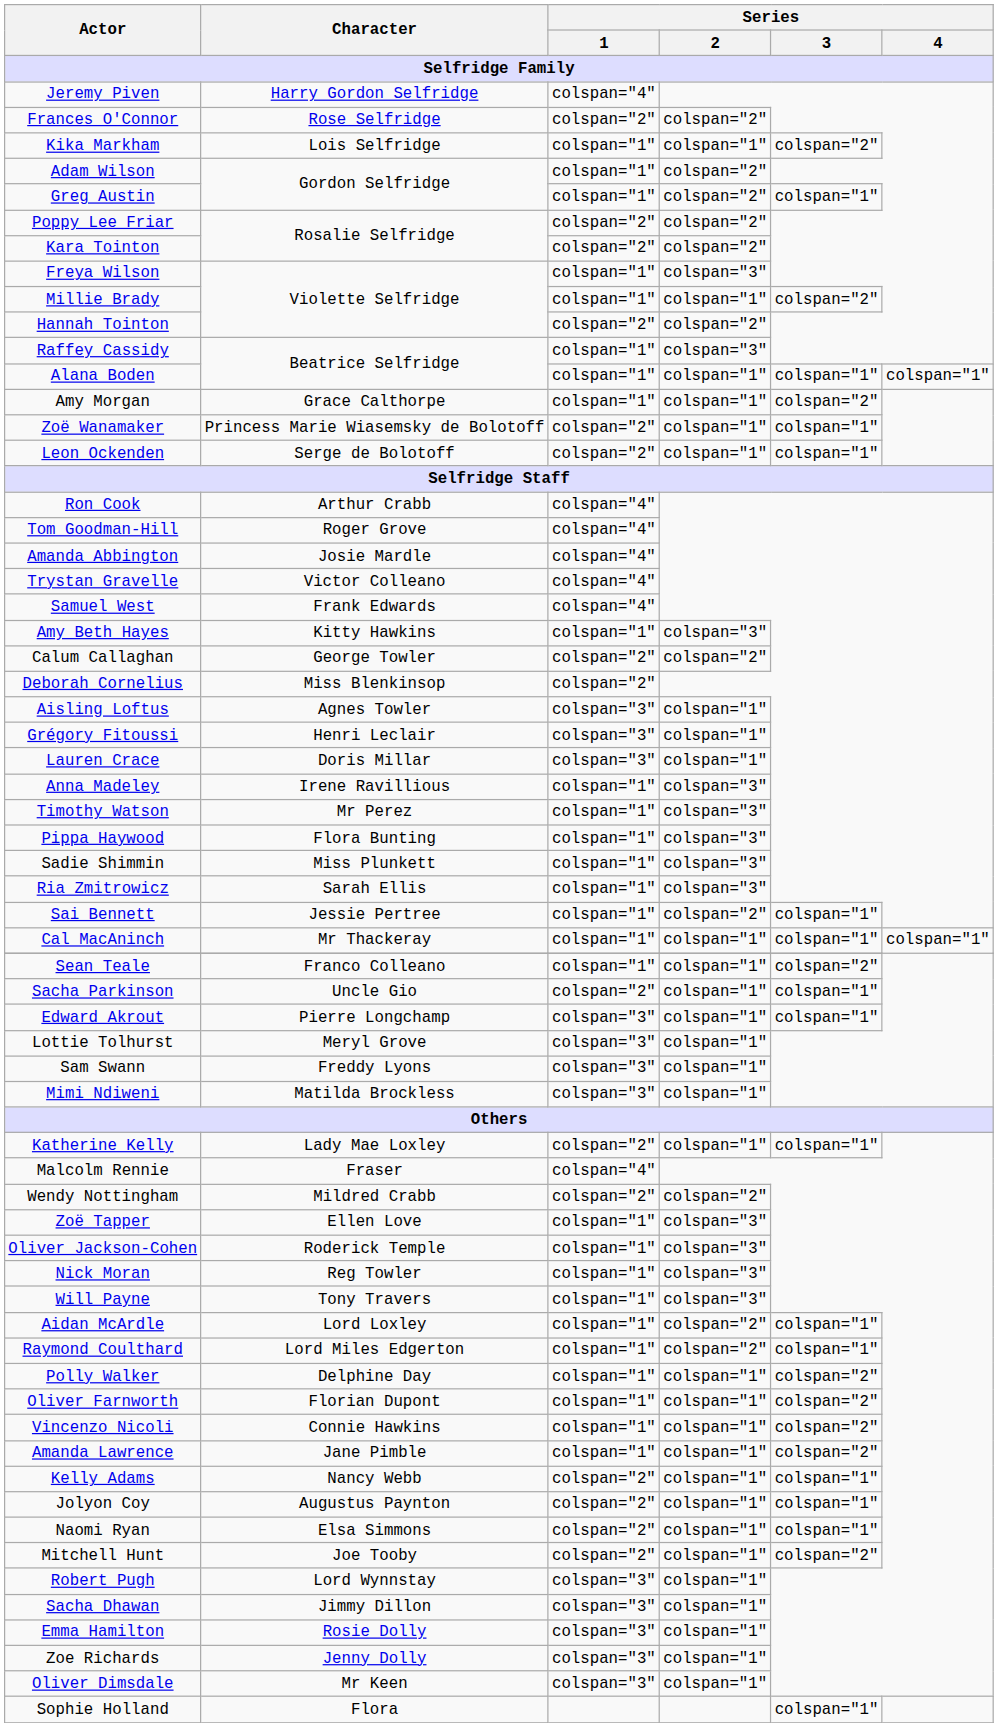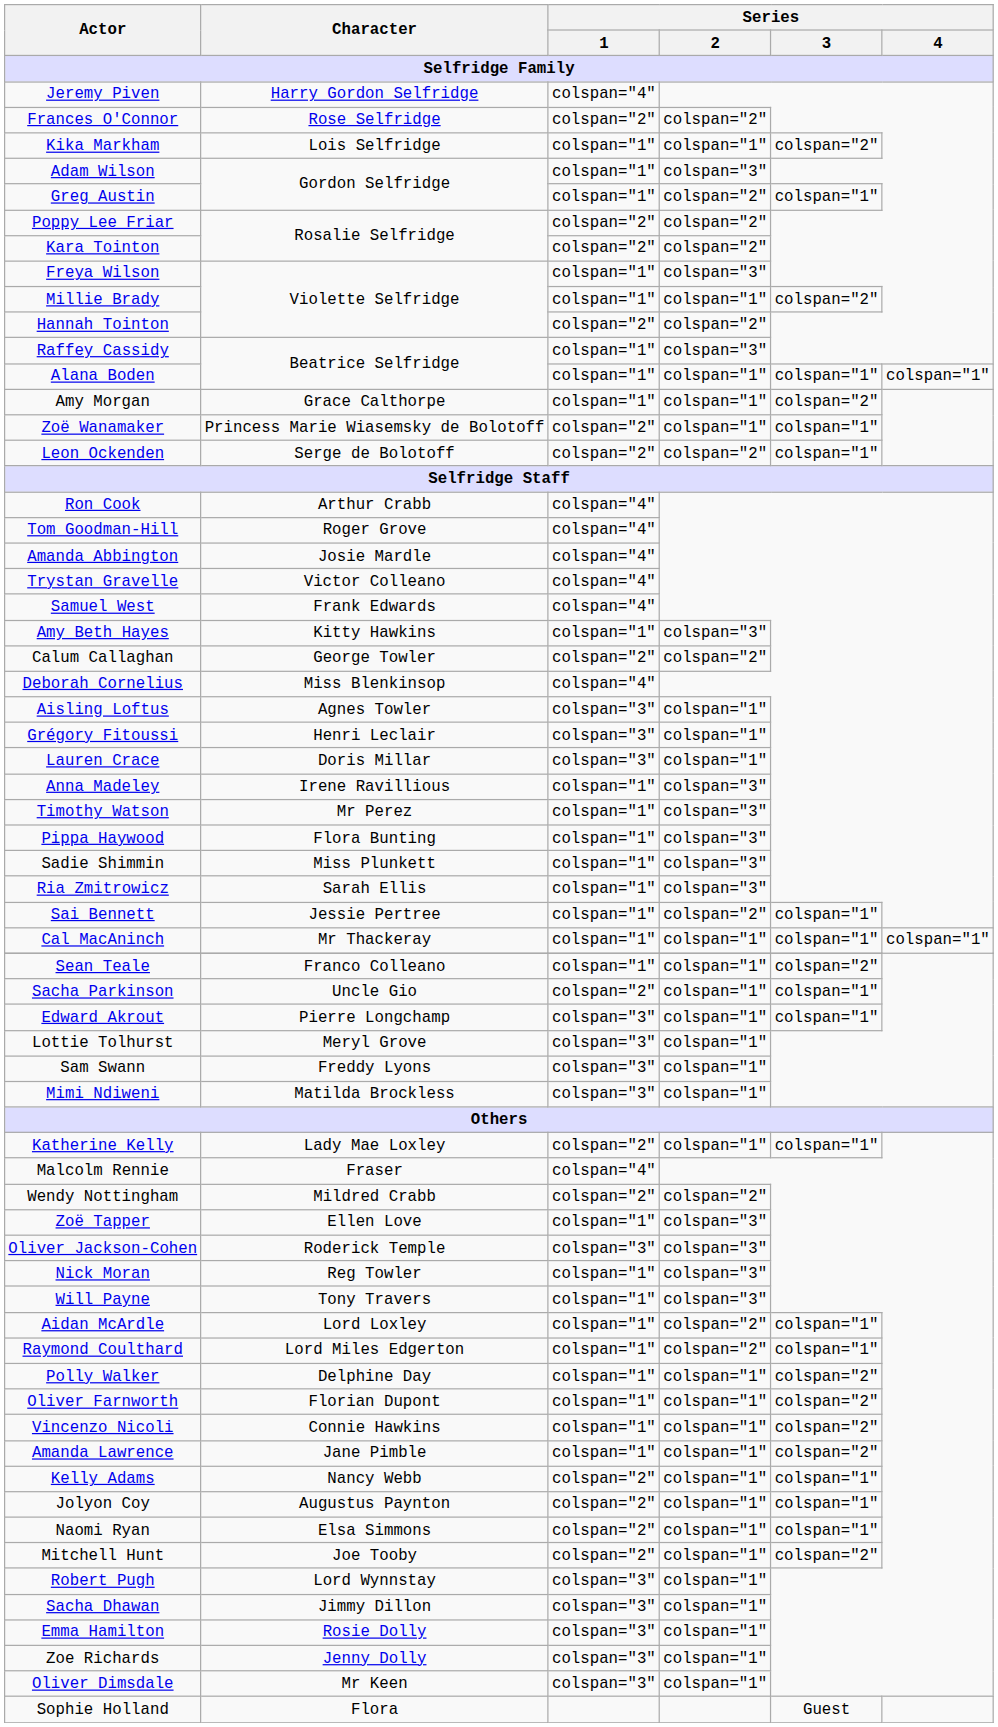Adam Wilson | Series / 2: colspan="2" -> colspan="3"
Leon Ockenden | Series / 2: colspan="1" -> colspan="2"
Deborah Cornelius | Series / 1: colspan="2" -> colspan="4"
Oliver Jackson-Cohen | Series / 1: colspan="1" -> colspan="3"
Sophie Holland | Series / 3: colspan="1" -> Guest
